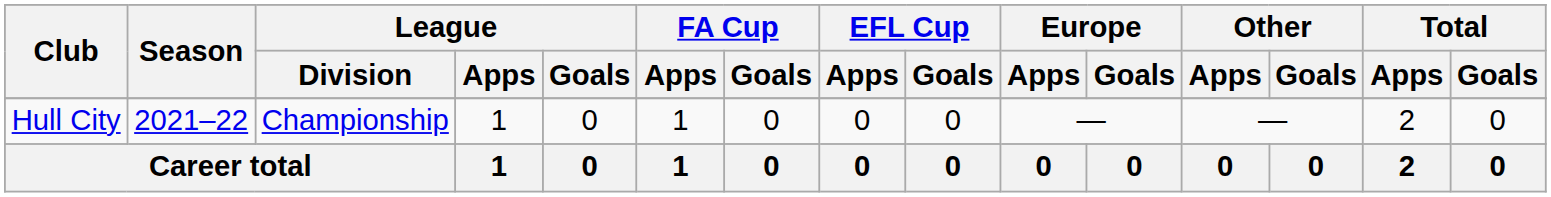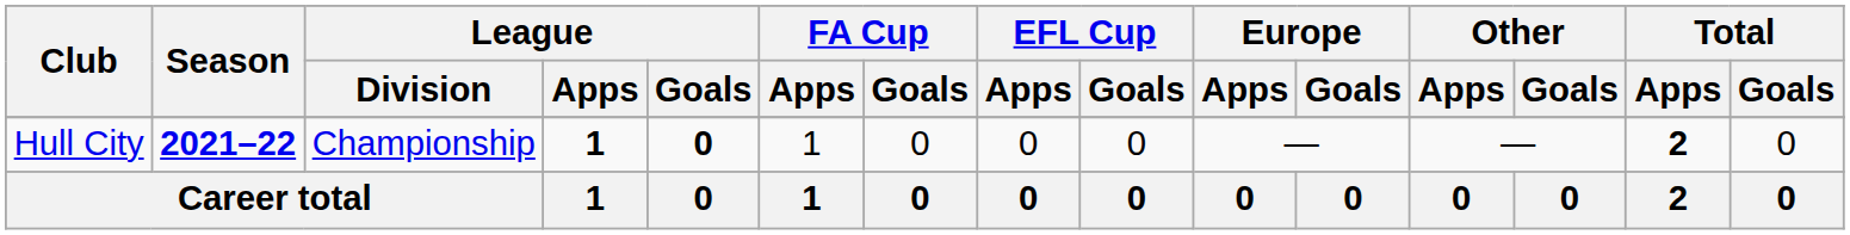Hull City | Season: normal -> bold
Hull City | League / Apps: normal -> bold
Hull City | League / Goals: normal -> bold
Hull City | Total / Apps: normal -> bold
